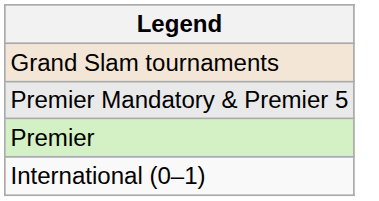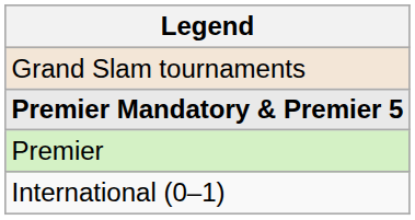row 3 | column 1: normal -> bold
